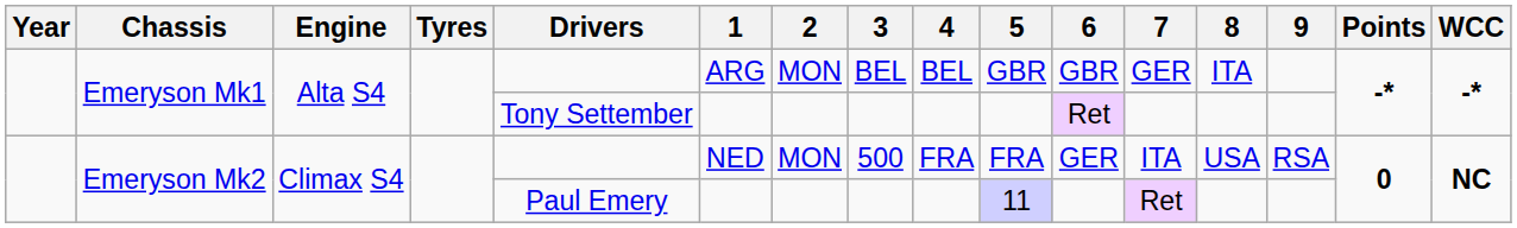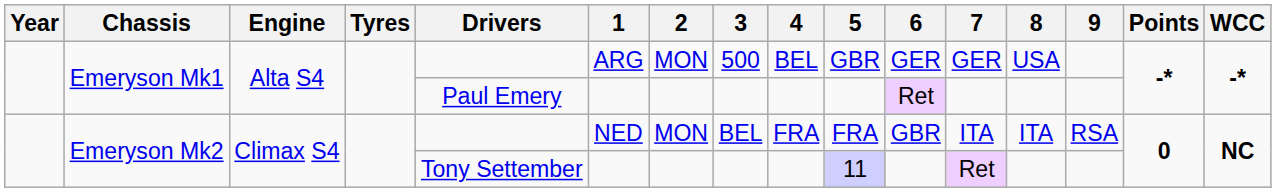row 2 | 3: BEL -> 500
row 2 | 6: GBR -> GER
row 2 | 8: ITA -> USA
row 3 | Drivers: Tony Settember -> Paul Emery
row 4 | 3: 500 -> BEL
row 4 | 6: GER -> GBR
row 4 | 8: USA -> ITA
row 5 | Drivers: Paul Emery -> Tony Settember
